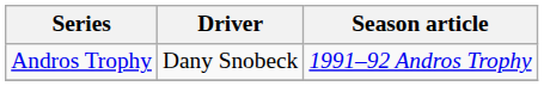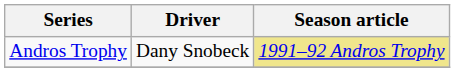Andros Trophy | Season article: no background -> khaki background
